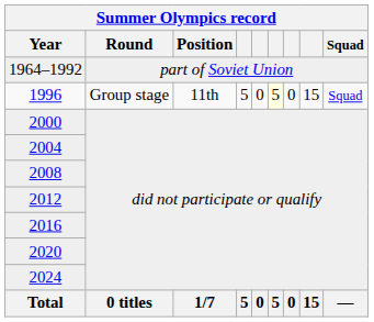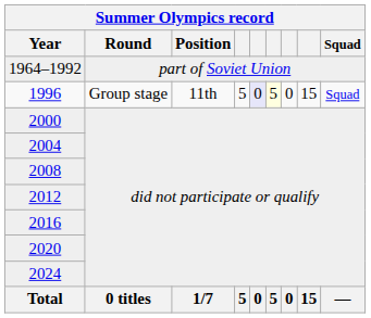1996 | column 5: no background -> lavender background
